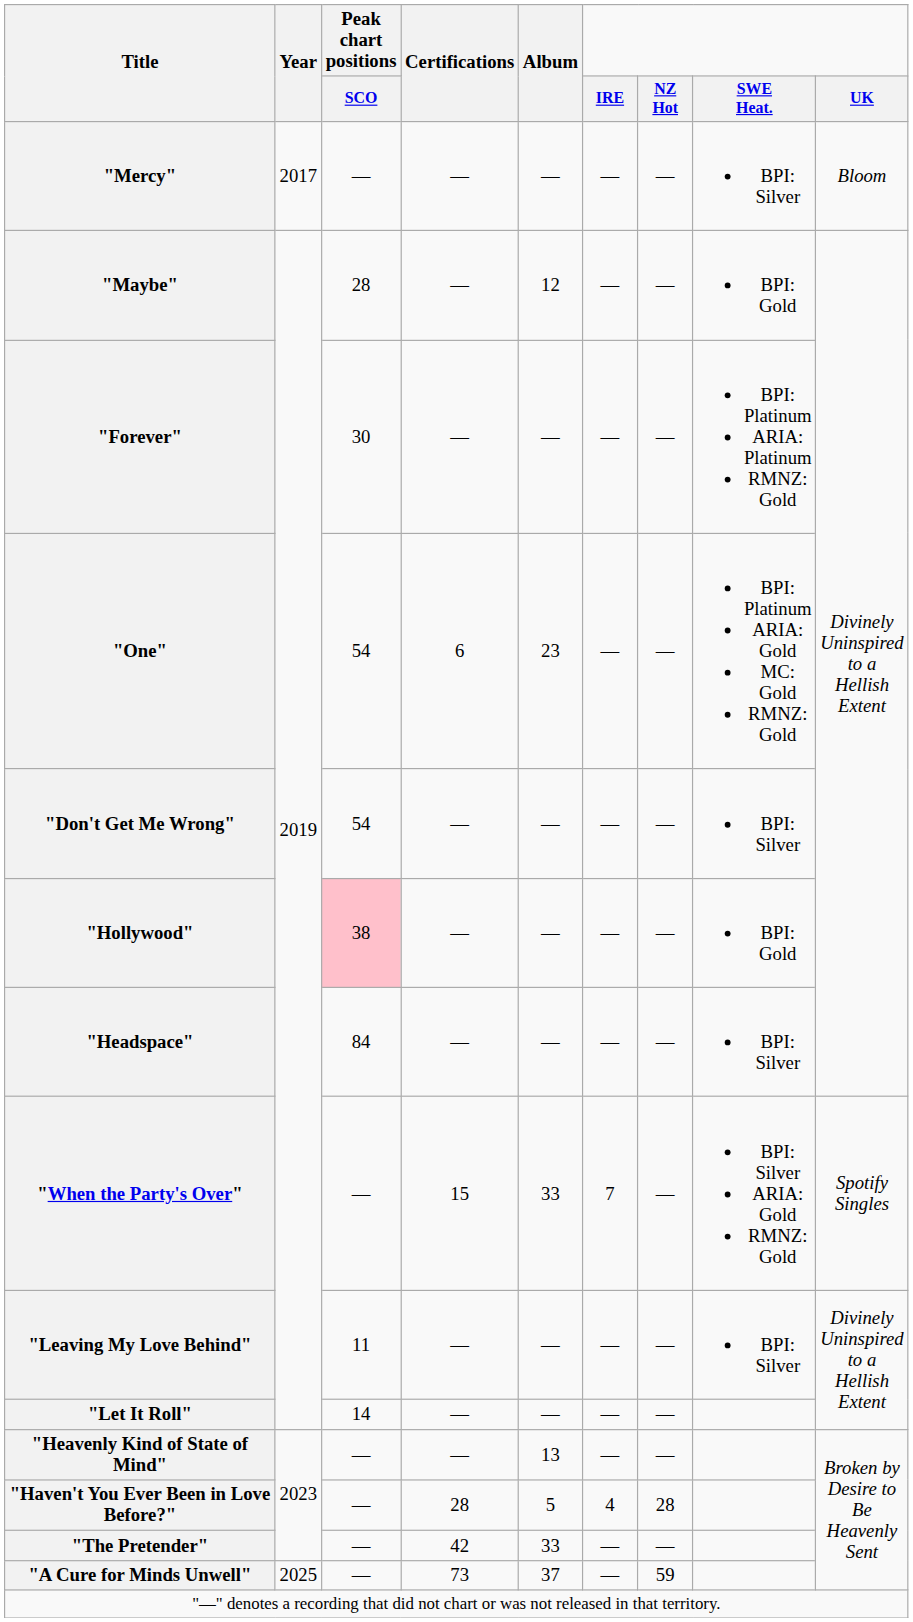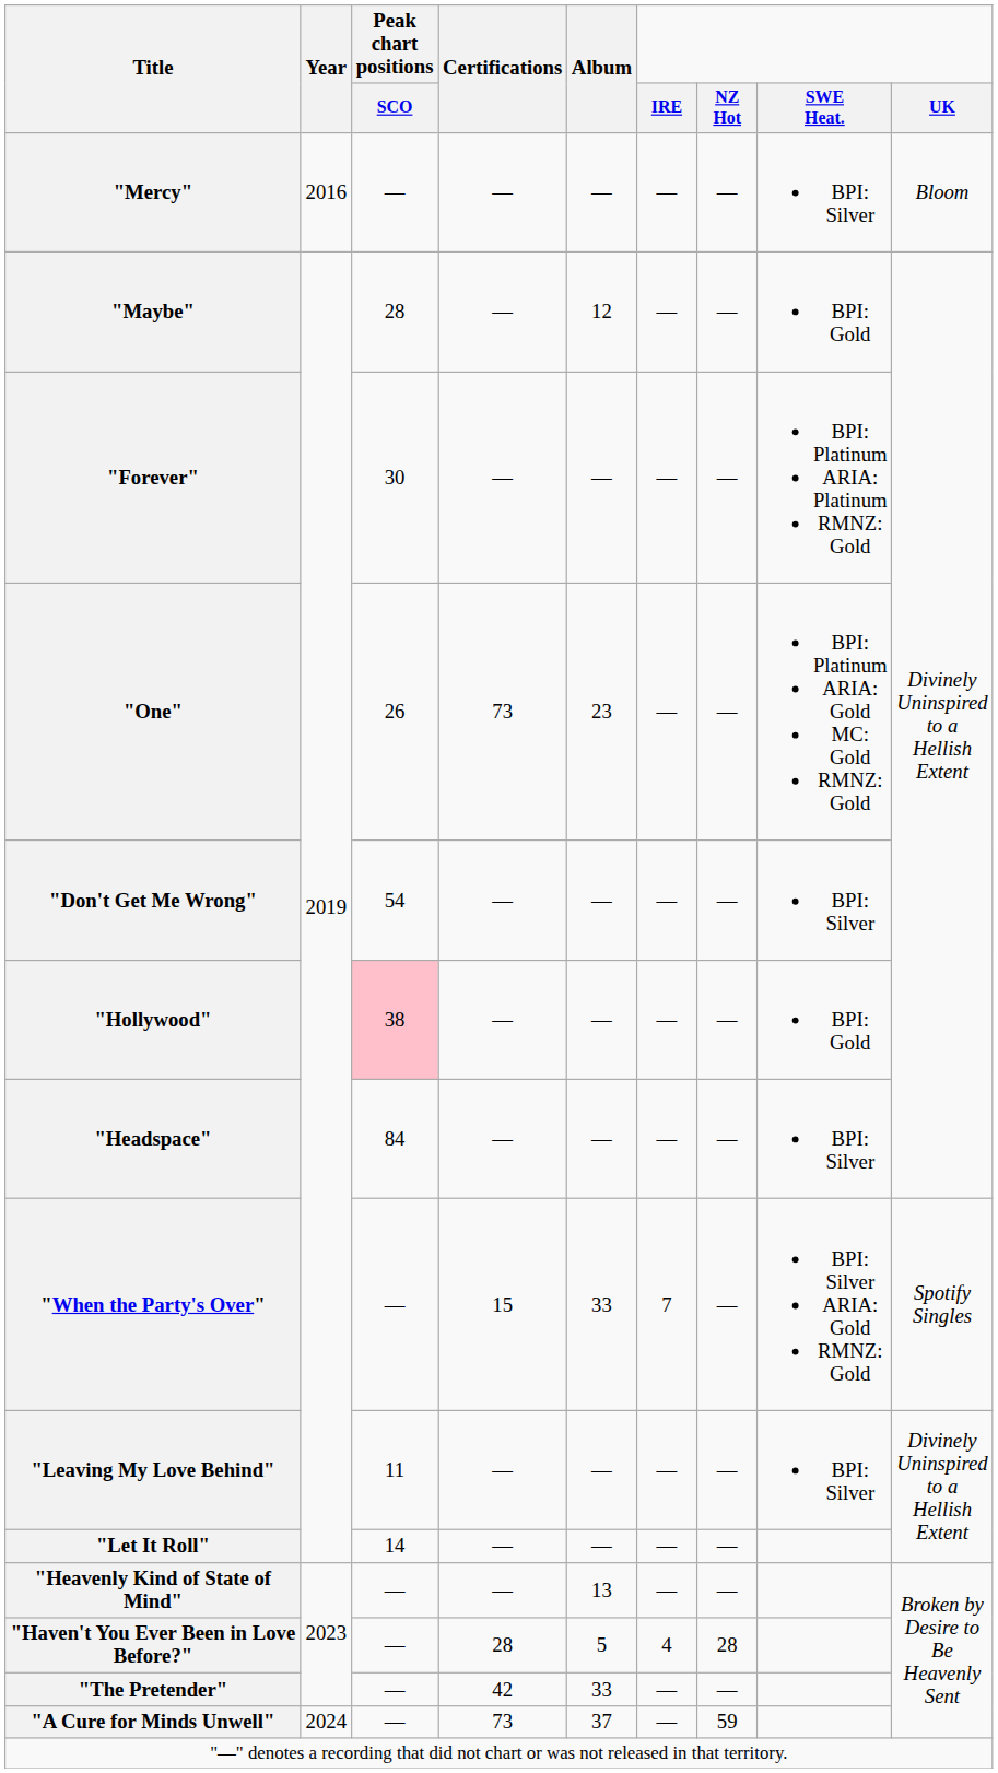"Mercy" | Year: 2017 -> 2016
"One" | Peak chart positions / SCO: 54 -> 26
"One" | Certifications: 6 -> 73
"A Cure for Minds Unwell" | Year: 2025 -> 2024
